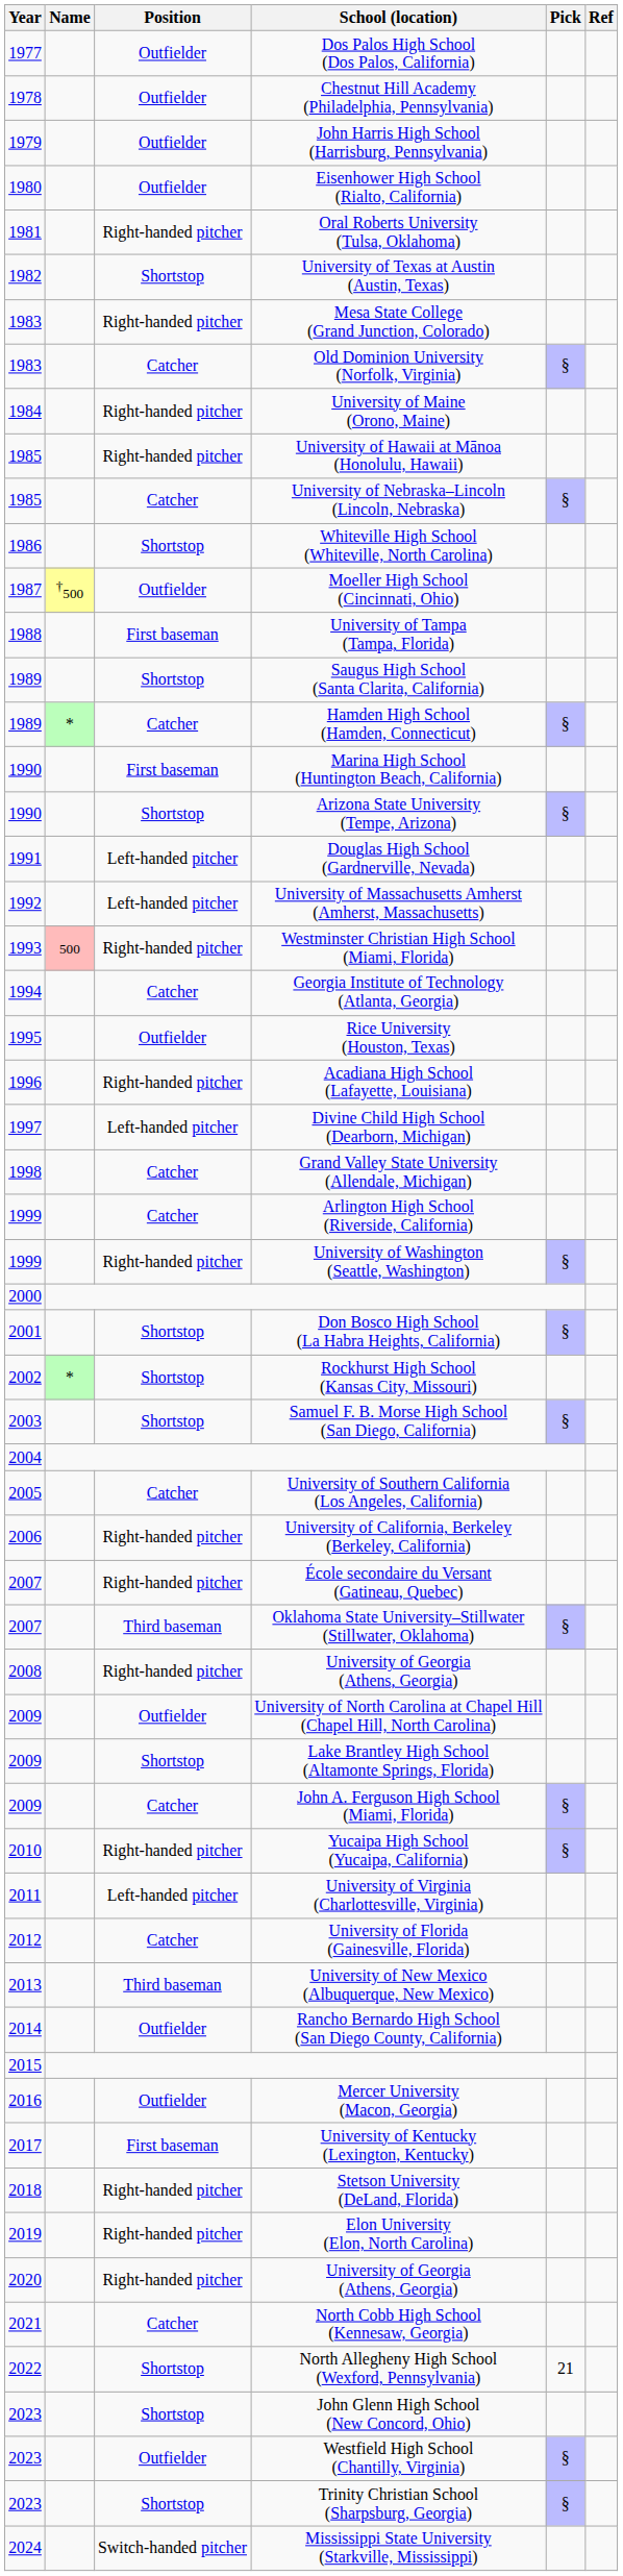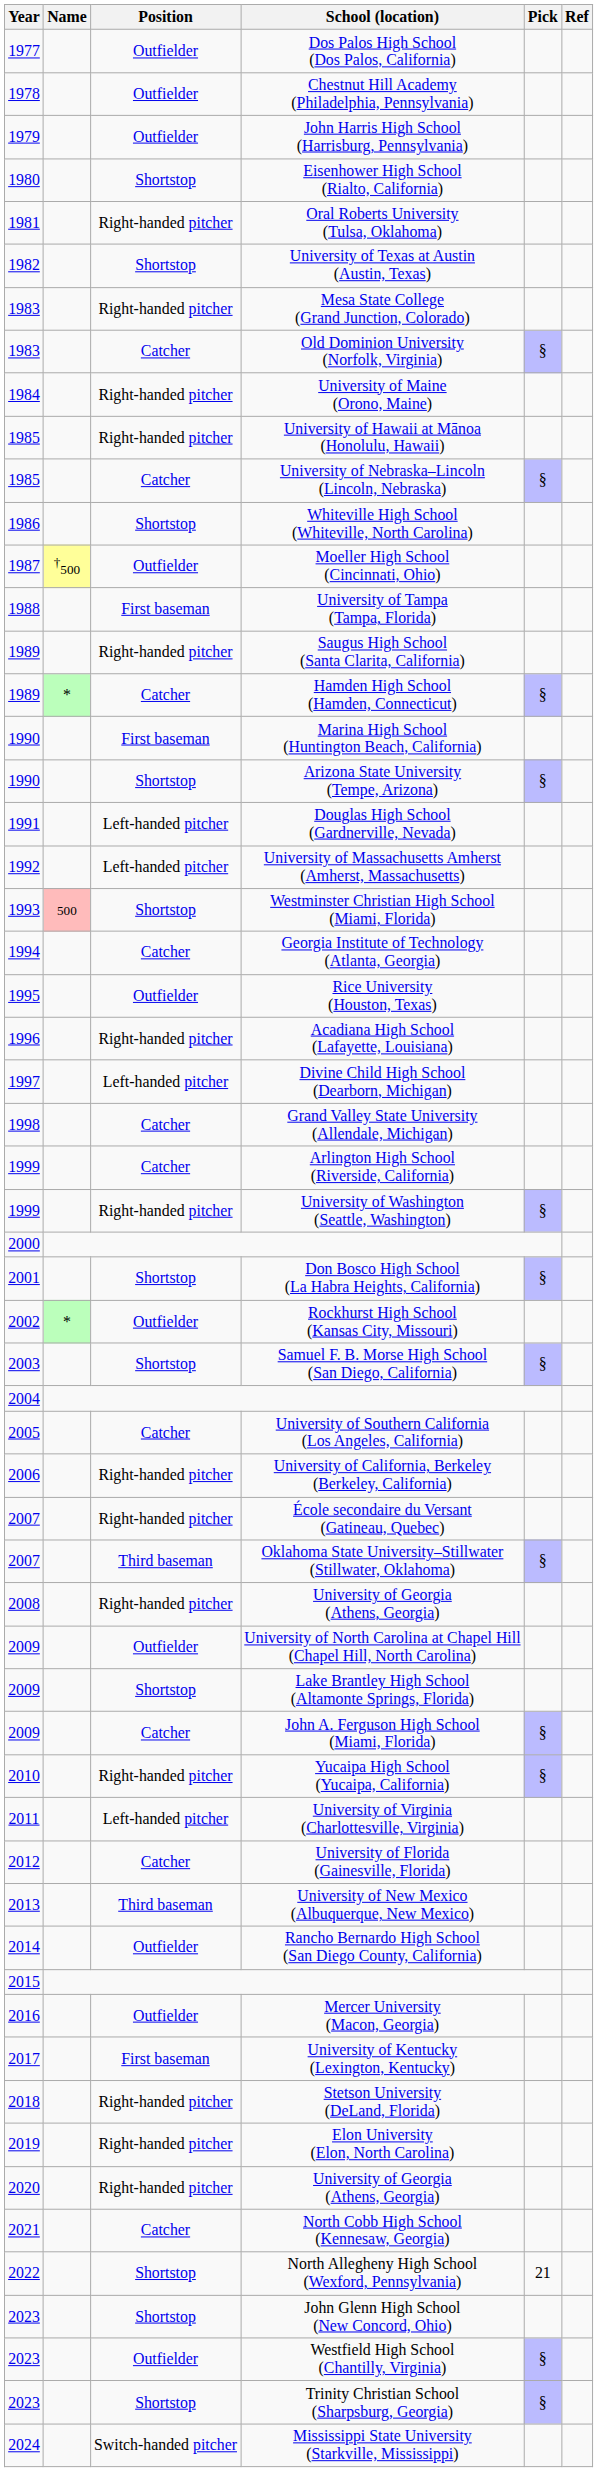Eisenhower High School (Rialto, California) | Position: Outfielder -> Shortstop
Saugus High School (Santa Clarita, California) | Position: Shortstop -> Right-handed pitcher
Westminster Christian High School (Miami, Florida) | Position: Right-handed pitcher -> Shortstop
Rockhurst High School (Kansas City, Missouri) | Position: Shortstop -> Outfielder
